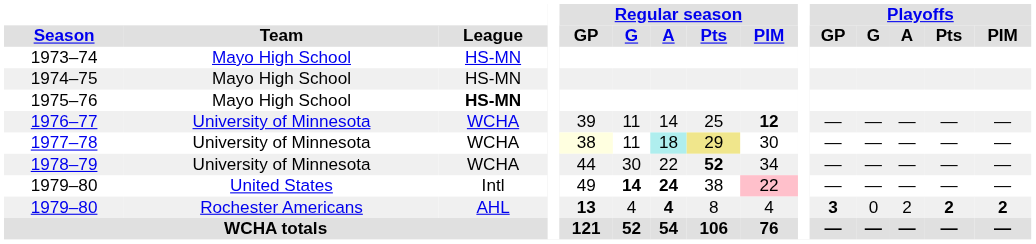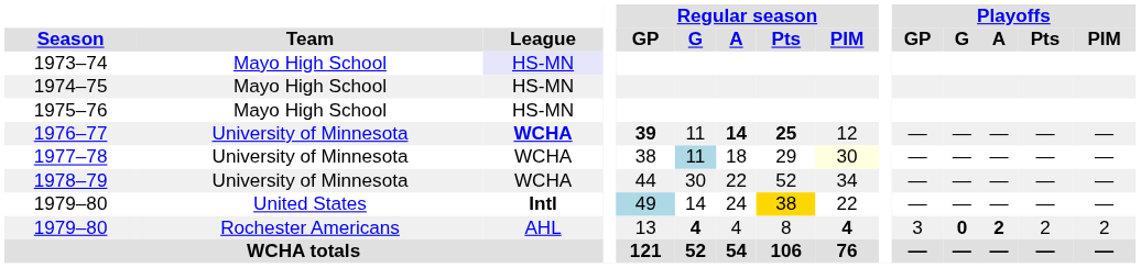1973–74 | League: no background -> lavender background
1975–76 | League: bold -> normal
1976–77 | League: normal -> bold
1976–77 | Regular season / GP: normal -> bold
1976–77 | Regular season / A: normal -> bold
1976–77 | Regular season / Pts: normal -> bold
1976–77 | Regular season / PIM: bold -> normal
1977–78 | Regular season / GP: lightyellow background -> no background
1977–78 | Regular season / G: no background -> lightblue background
1977–78 | Regular season / A: paleturquoise background -> no background
1977–78 | Regular season / Pts: khaki background -> no background
1977–78 | Regular season / PIM: no background -> lightyellow background
1978–79 | Regular season / Pts: bold -> normal
1979–80 / United States | League: normal -> bold
1979–80 / United States | Regular season / GP: no background -> lightblue background
1979–80 / United States | Regular season / G: bold -> normal
1979–80 / United States | Regular season / A: bold -> normal
1979–80 / United States | Regular season / Pts: no background -> gold background
1979–80 / United States | Regular season / PIM: pink background -> no background
1979–80 / Rochester Americans | Regular season / GP: bold -> normal
1979–80 / Rochester Americans | Regular season / G: normal -> bold
1979–80 / Rochester Americans | Regular season / A: bold -> normal
1979–80 / Rochester Americans | Regular season / PIM: normal -> bold
1979–80 / Rochester Americans | Playoffs / GP: bold -> normal
1979–80 / Rochester Americans | Playoffs / G: normal -> bold
1979–80 / Rochester Americans | Playoffs / A: normal -> bold
1979–80 / Rochester Americans | Playoffs / Pts: bold -> normal
1979–80 / Rochester Americans | Playoffs / PIM: bold -> normal
